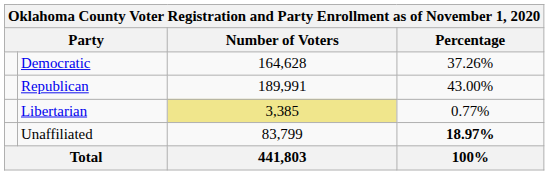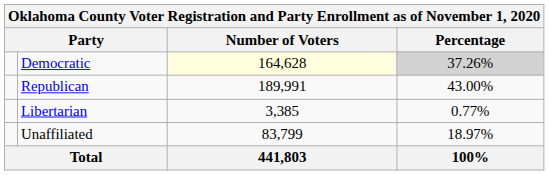Democratic | Number of Voters: no background -> lightyellow background
Democratic | Percentage: no background -> lightgrey background
Libertarian | Number of Voters: khaki background -> no background
Unaffiliated | Percentage: bold -> normal
